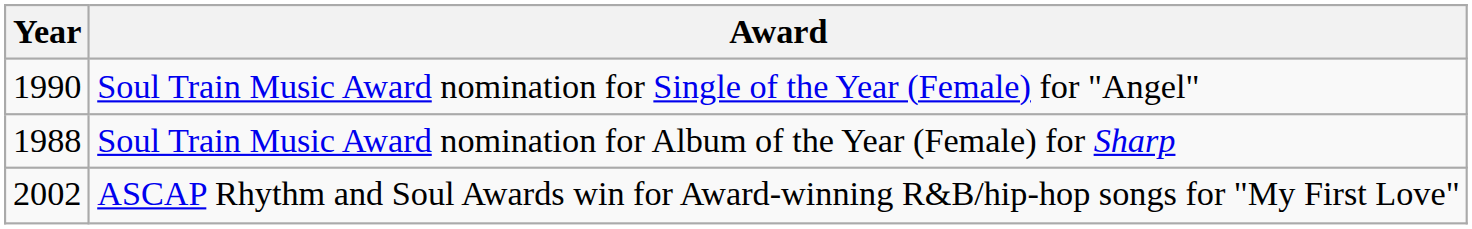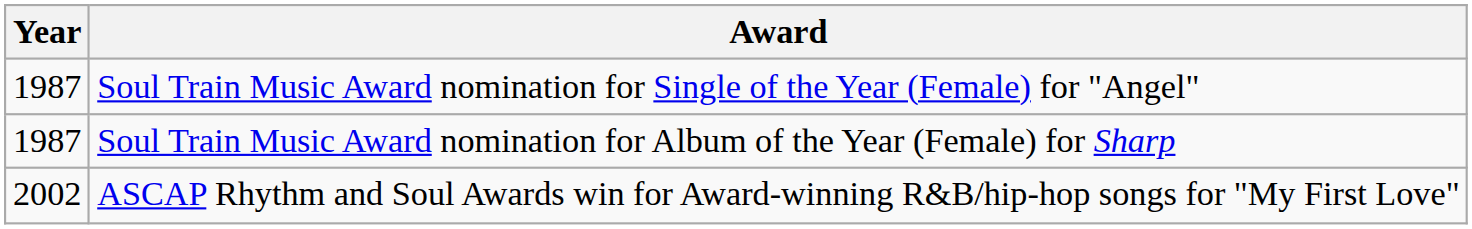row 2 | Year: 1990 -> 1987
row 3 | Year: 1988 -> 1987
